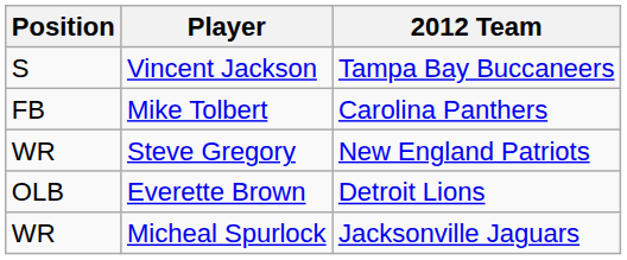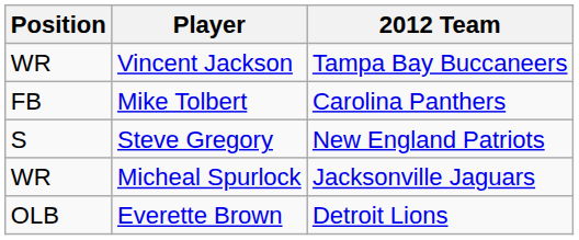Vincent Jackson | Position: S -> WR
Steve Gregory | Position: WR -> S
rows swapped: Micheal Spurlock <-> Everette Brown
